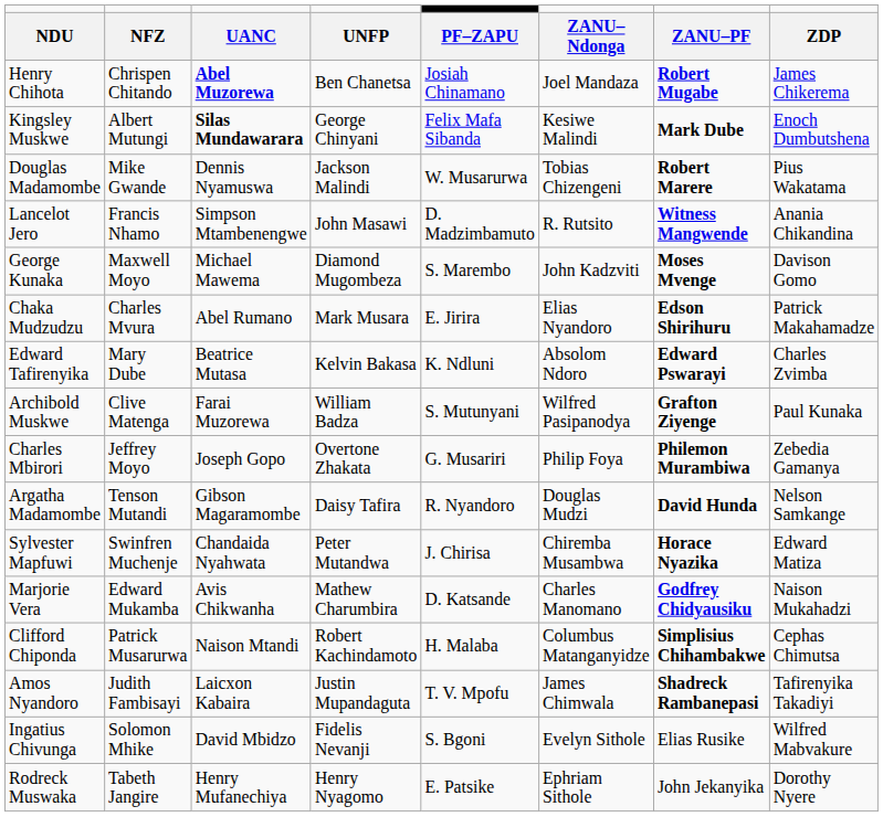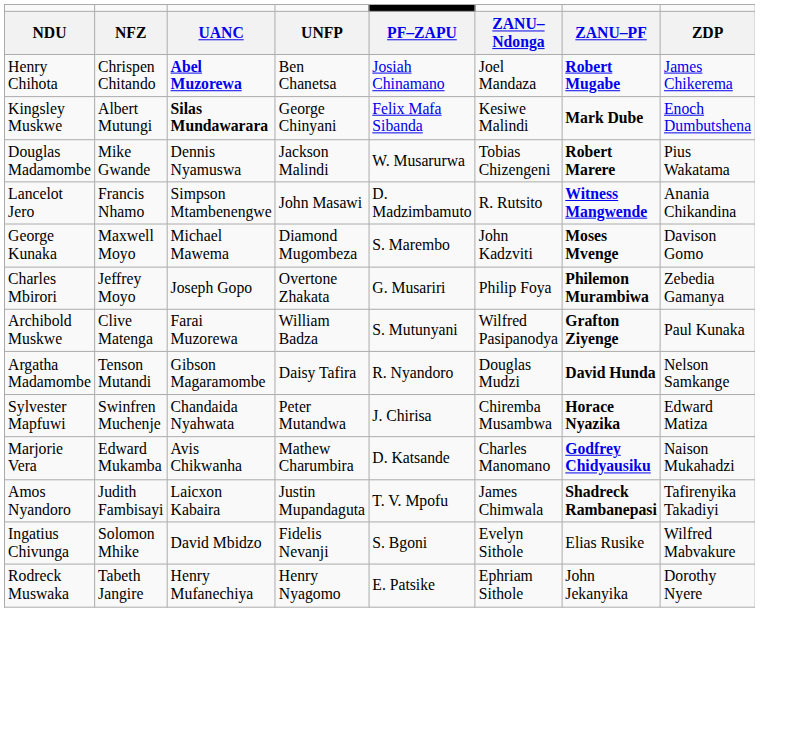- row: Chaka Mudzudzu | Charles Mvura | Abel Rumano | Mark Musara | E. Jirira | Elias Nyandoro | Edson Shirihuru | Patrick Makahamadze
- row: Edward Tafirenyika | Mary Dube | Beatrice Mutasa | Kelvin Bakasa | K. Ndluni | Absolom Ndoro | Edward Pswarayi | Charles Zvimba
rows swapped: Archibold Muskwe <-> Charles Mbirori
- row: Clifford Chiponda | Patrick Musarurwa | Naison Mtandi | Robert Kachindamoto | H. Malaba | Columbus Matanganyidze | Simplisius Chihambakwe | Cephas Chimutsa
